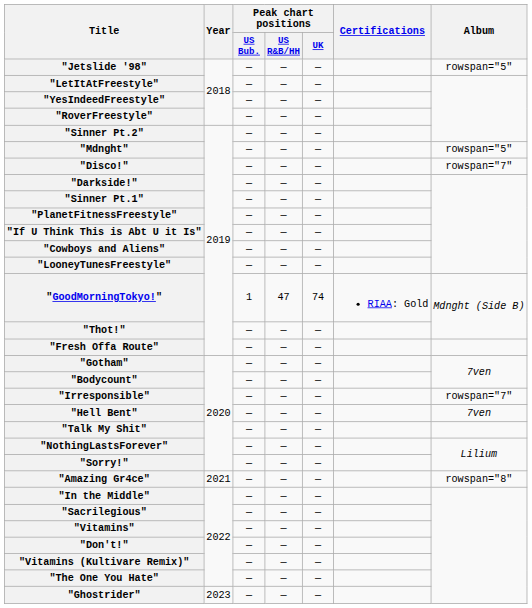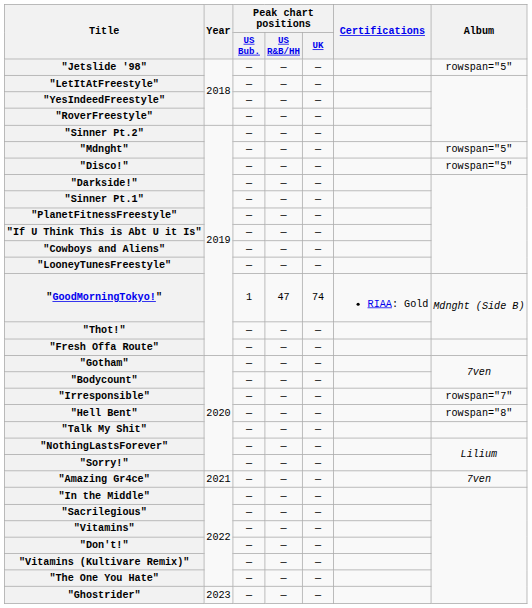"Disco!" | Album: rowspan="7" -> rowspan="5"
"Hell Bent" | Album: 7ven -> rowspan="8"
"Amazing Gr4ce" | Album: rowspan="8" -> 7ven
